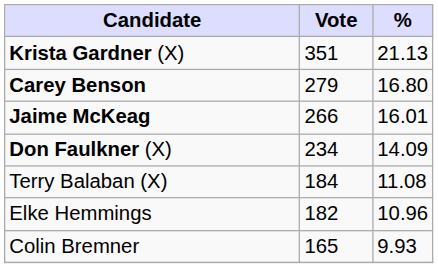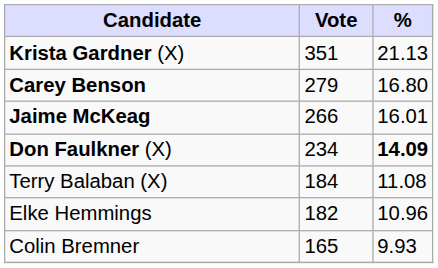Don Faulkner (X) | %: normal -> bold
